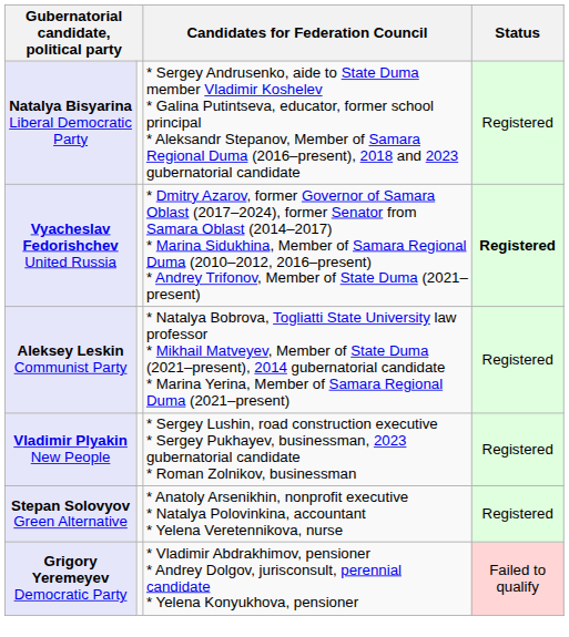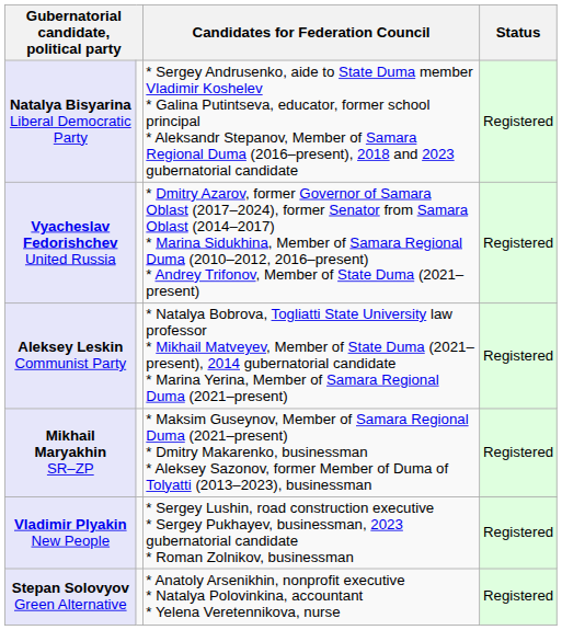Vyacheslav Fedorishchev United Russia | Status: bold -> normal
+ row: Mikhail Maryakhin SR–ZP | * Maksim Guseynov, Member of Samara Regional Duma (2021–present) * Dmitry Makarenko, businessman * Aleksey Sazonov, former Member of Duma of Tolyatti (2013–2023), businessman | Registered
- row: Grigory Yeremeyev Democratic Party | * Vladimir Abdrakhimov, pensioner * Andrey Dolgov, jurisconsult, perennial candidate * Yelena Konyukhova, pensioner | Failed to qualify
